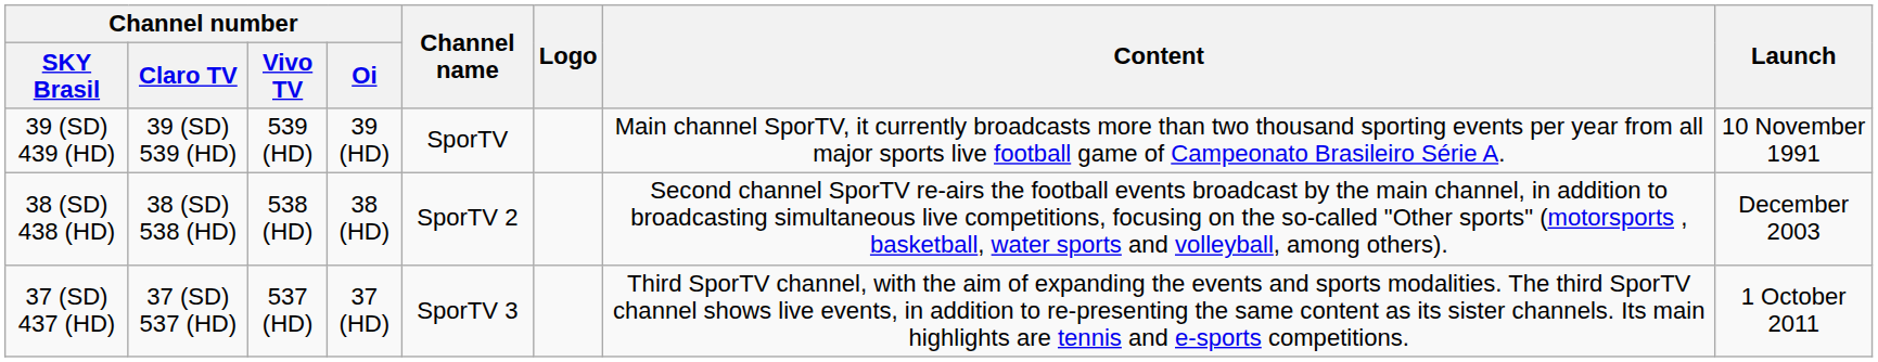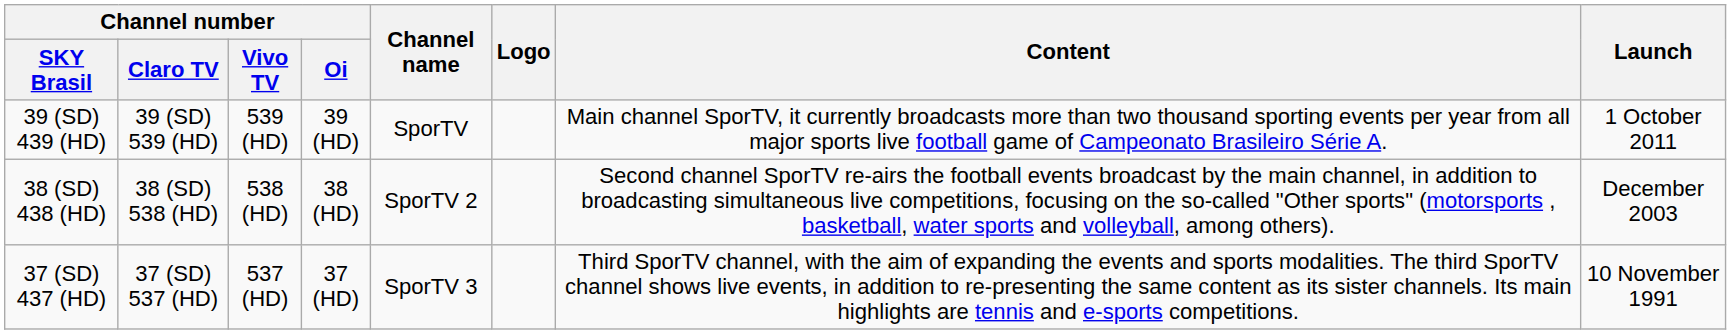39 (SD) 439 (HD) | Launch: 10 November 1991 -> 1 October 2011
37 (SD) 437 (HD) | Launch: 1 October 2011 -> 10 November 1991
